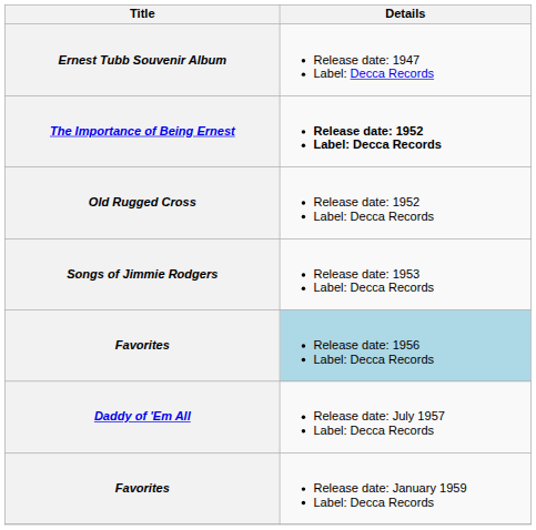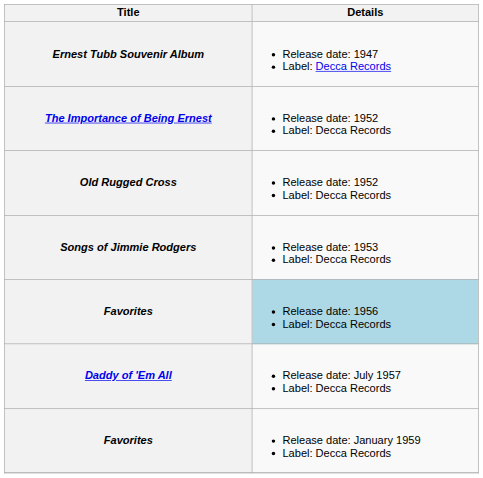row 3 | Details: bold -> normal
